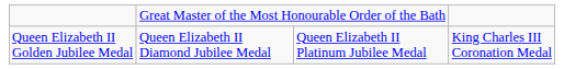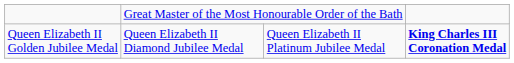Queen Elizabeth II Golden Jubilee Medal | column 4: normal -> bold
